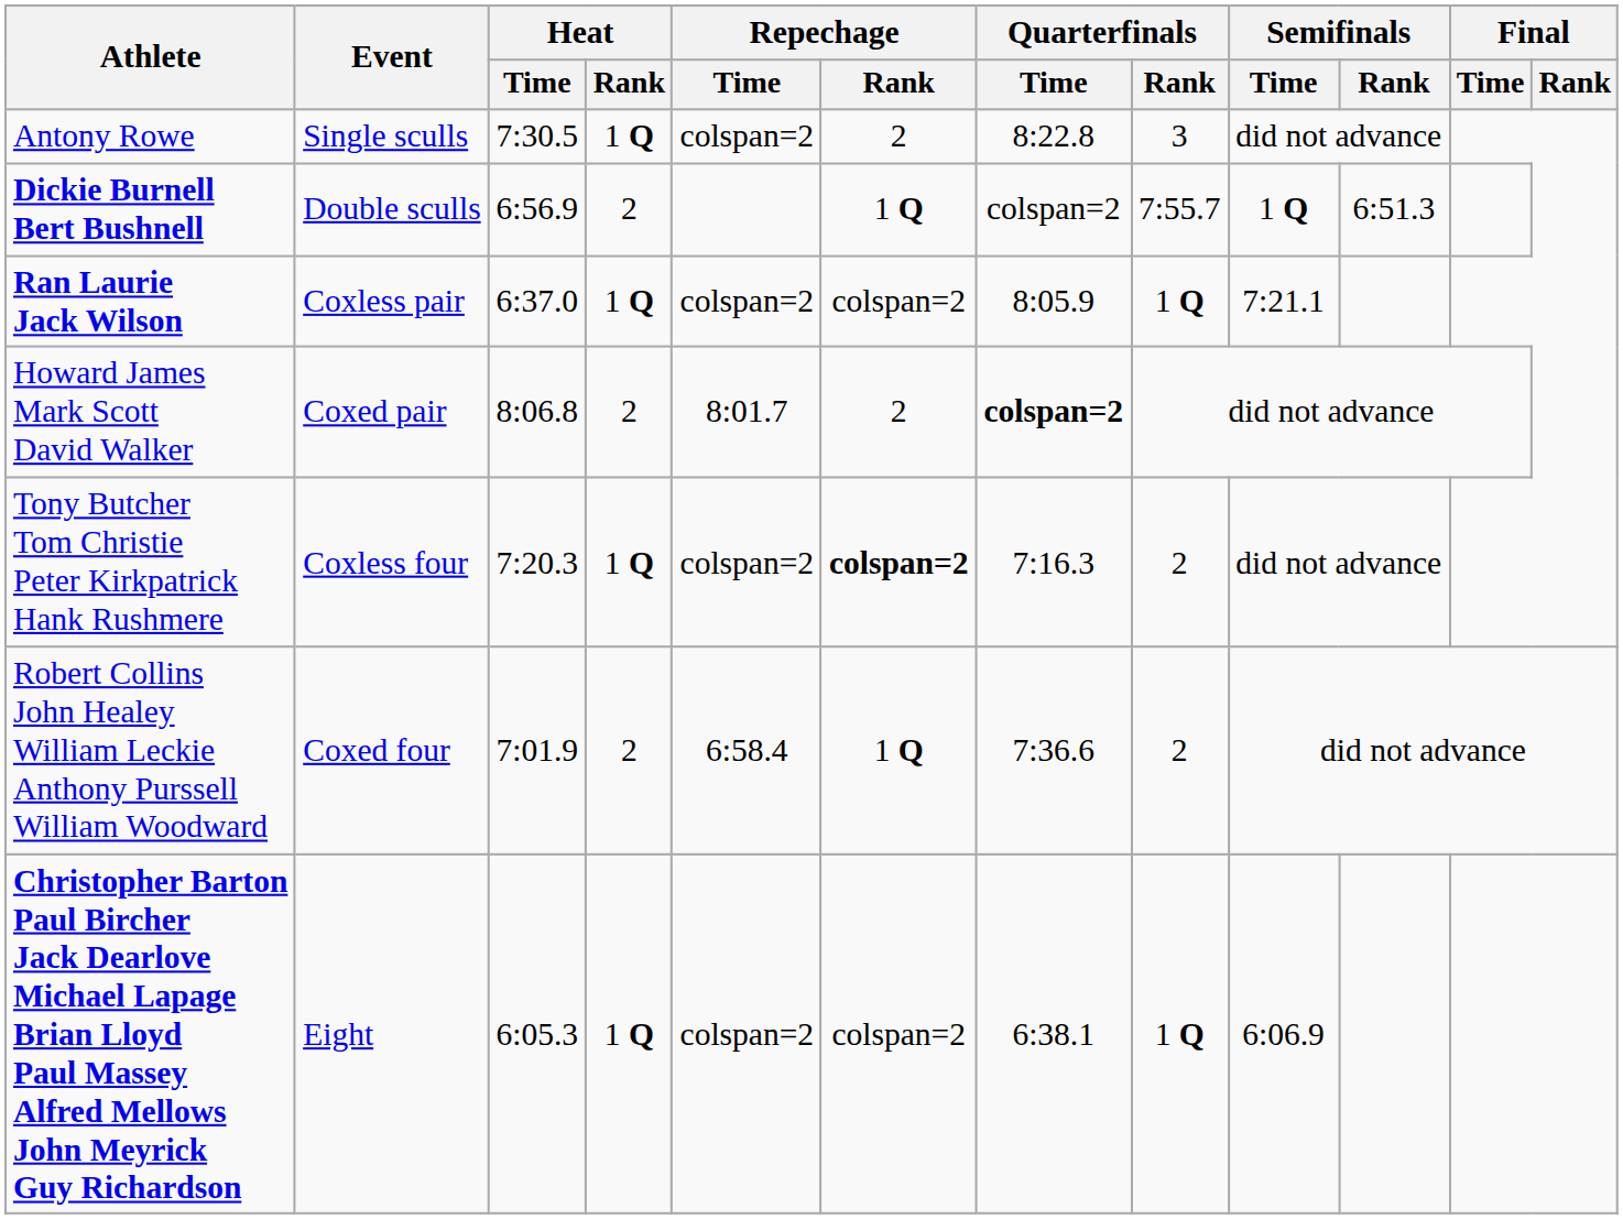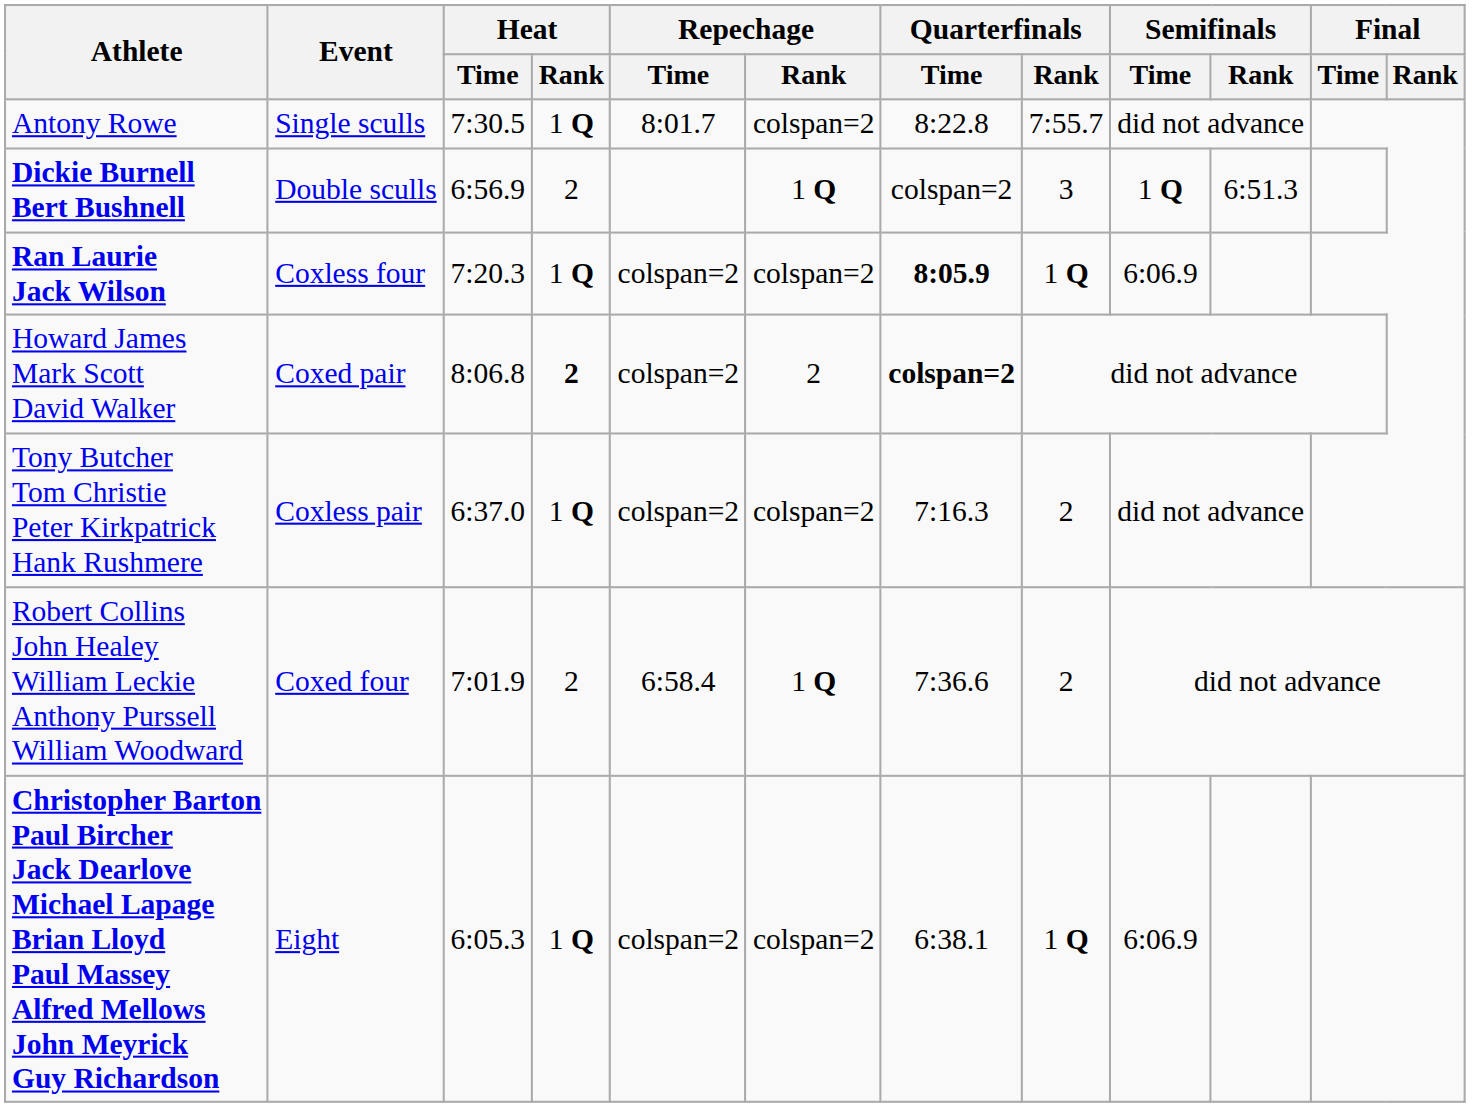Antony Rowe | Repechage / Time: colspan=2 -> 8:01.7
Antony Rowe | Repechage / Rank: 2 -> colspan=2
Antony Rowe | Quarterfinals / Rank: 3 -> 7:55.7
Dickie Burnell Bert Bushnell | Quarterfinals / Rank: 7:55.7 -> 3
Ran Laurie Jack Wilson | Event: Coxless pair -> Coxless four
Ran Laurie Jack Wilson | Heat / Time: 6:37.0 -> 7:20.3
Ran Laurie Jack Wilson | Quarterfinals / Time: normal -> bold
Ran Laurie Jack Wilson | Semifinals / Time: 7:21.1 -> 6:06.9
Howard James Mark Scott David Walker | Heat / Rank: normal -> bold
Howard James Mark Scott David Walker | Repechage / Time: 8:01.7 -> colspan=2
Tony Butcher Tom Christie Peter Kirkpatrick Hank Rushmere | Event: Coxless four -> Coxless pair
Tony Butcher Tom Christie Peter Kirkpatrick Hank Rushmere | Heat / Time: 7:20.3 -> 6:37.0
Tony Butcher Tom Christie Peter Kirkpatrick Hank Rushmere | Repechage / Rank: bold -> normal
